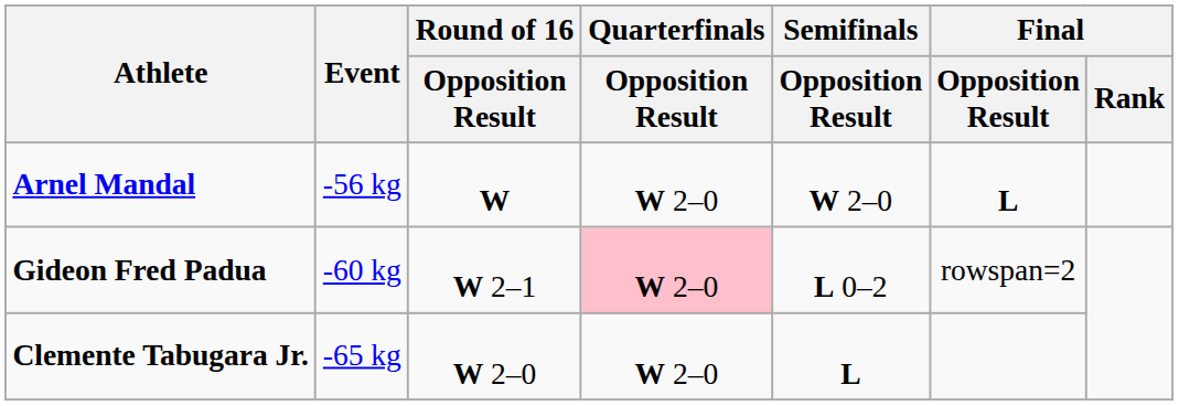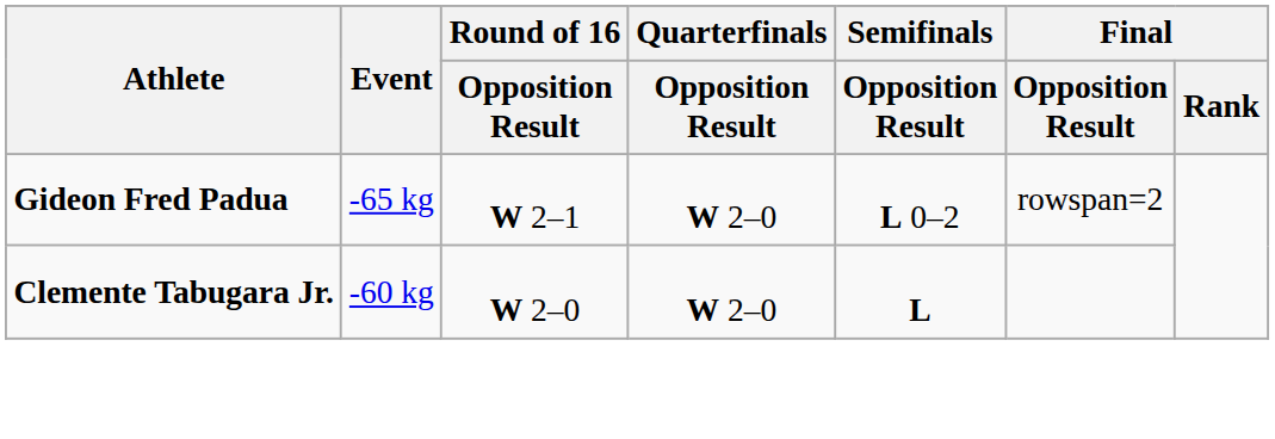- row: Arnel Mandal | -56 kg | W | W 2–0 | W 2–0 | L
Gideon Fred Padua | Event: -60 kg -> -65 kg
Gideon Fred Padua | Quarterfinals / Opposition Result: pink background -> no background
Clemente Tabugara Jr. | Event: -65 kg -> -60 kg
